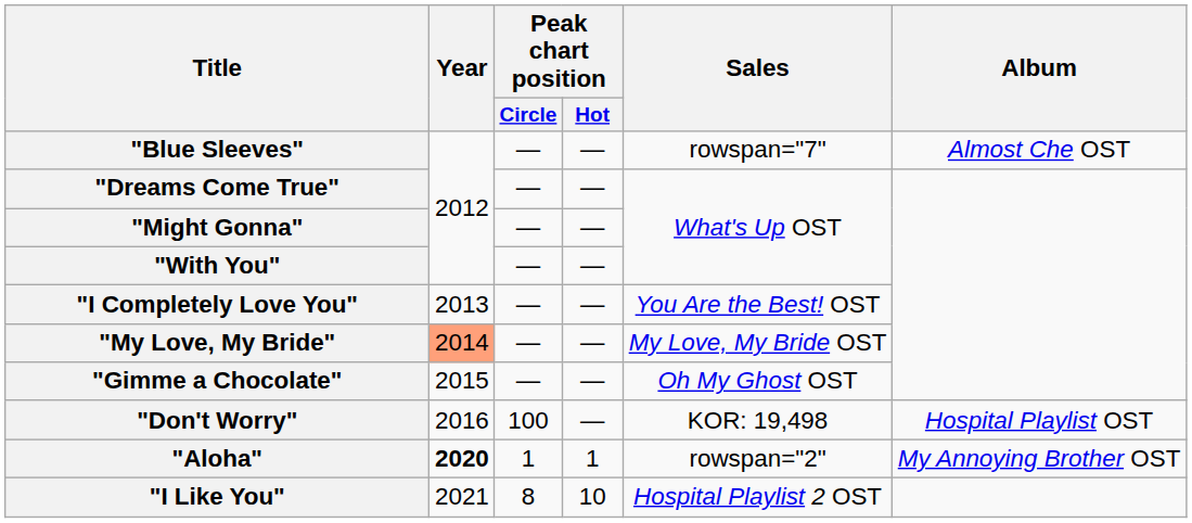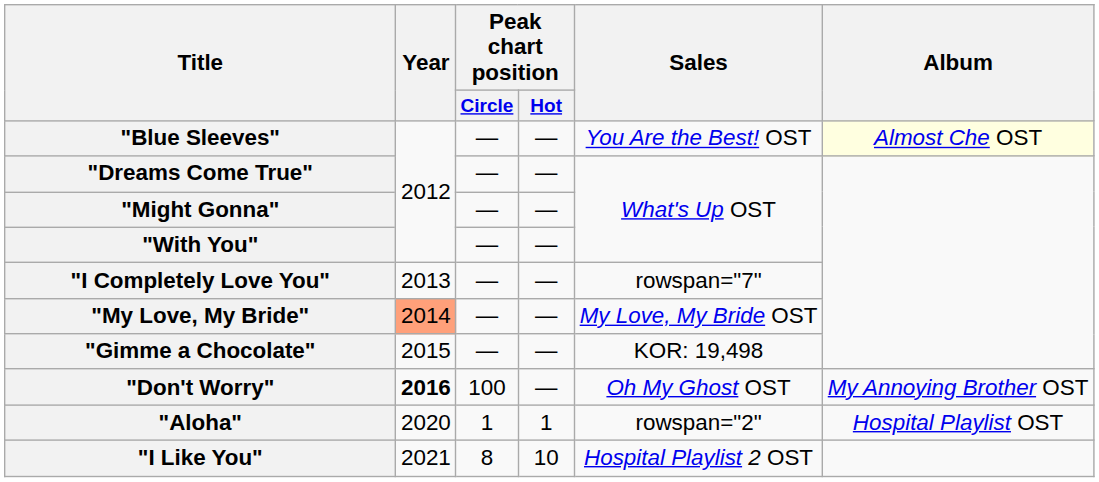"Blue Sleeves" | Sales: rowspan="7" -> You Are the Best! OST
"Blue Sleeves" | Album: no background -> lightyellow background
"I Completely Love You" | Sales: You Are the Best! OST -> rowspan="7"
"Gimme a Chocolate" | Sales: Oh My Ghost OST -> KOR: 19,498
"Don't Worry" | Year: normal -> bold
"Don't Worry" | Sales: KOR: 19,498 -> Oh My Ghost OST
"Don't Worry" | Album: Hospital Playlist OST -> My Annoying Brother OST
"Aloha" | Year: bold -> normal
"Aloha" | Album: My Annoying Brother OST -> Hospital Playlist OST
